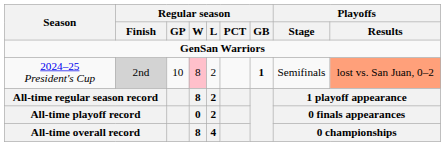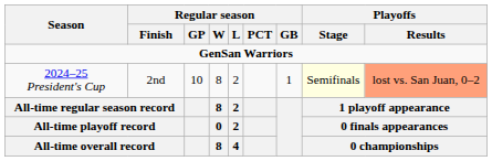2024–25 President's Cup | Regular season / Finish: lightgrey background -> no background
2024–25 President's Cup | Regular season / W: pink background -> no background
2024–25 President's Cup | Regular season / GB: bold -> normal
2024–25 President's Cup | Playoffs / Stage: no background -> lightyellow background
